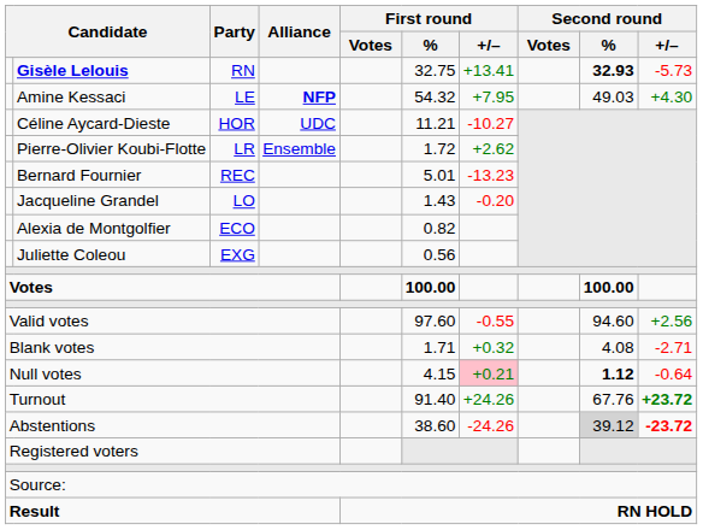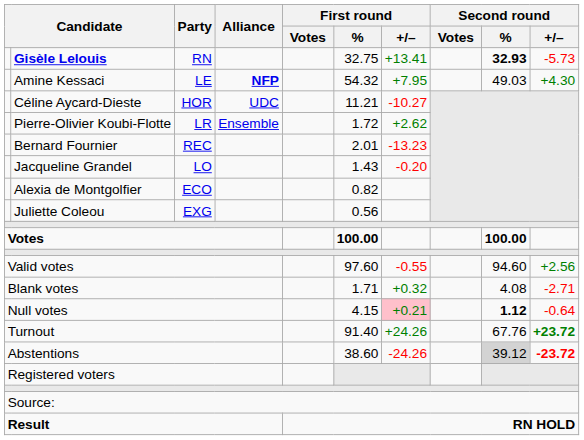Bernard Fournier | First round / %: 5.01 -> 2.01
